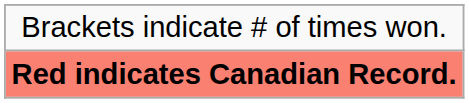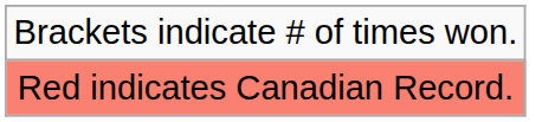row 2 | column 1: bold -> normal
